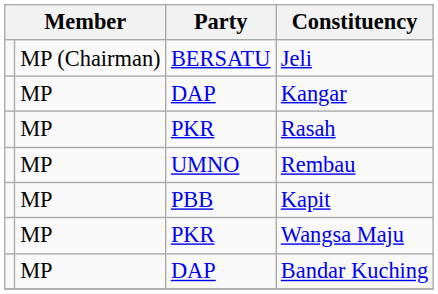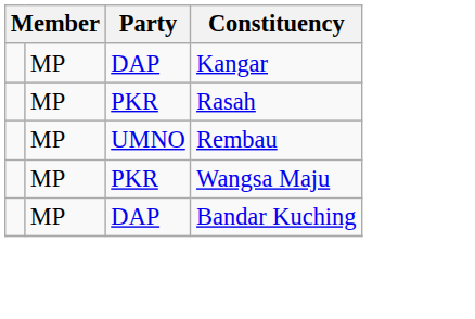- row: MP (Chairman) | BERSATU | Jeli
- row: MP | PBB | Kapit
